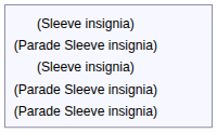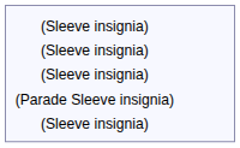row 2 | column 1: (Parade Sleeve insignia) -> (Sleeve insignia)
row 5 | column 1: (Parade Sleeve insignia) -> (Sleeve insignia)
